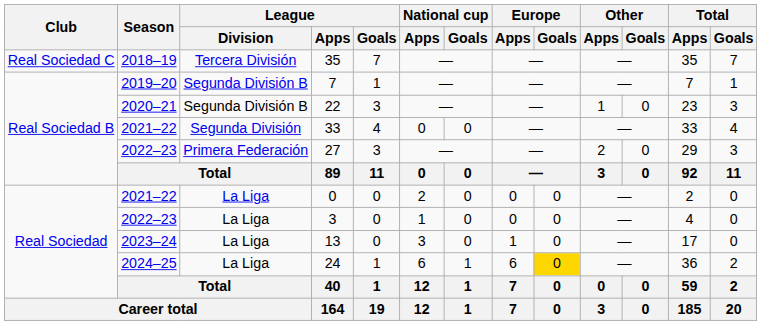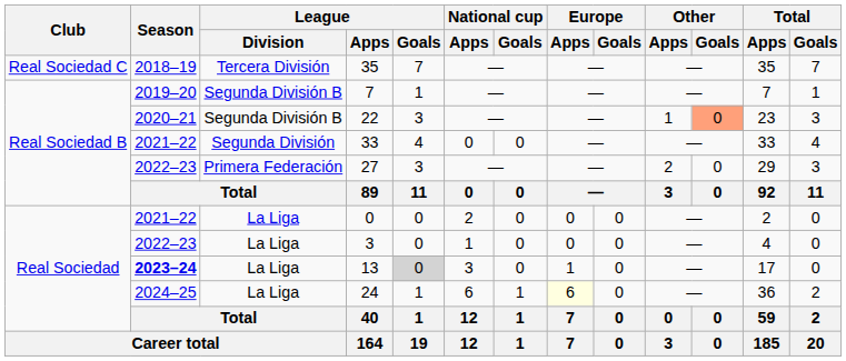22 | Other / Goals: no background -> lightsalmon background
13 | Season: normal -> bold
13 | League / Goals: no background -> lightgrey background
24 | Europe / Apps: no background -> lightyellow background
24 | Europe / Goals: gold background -> no background
